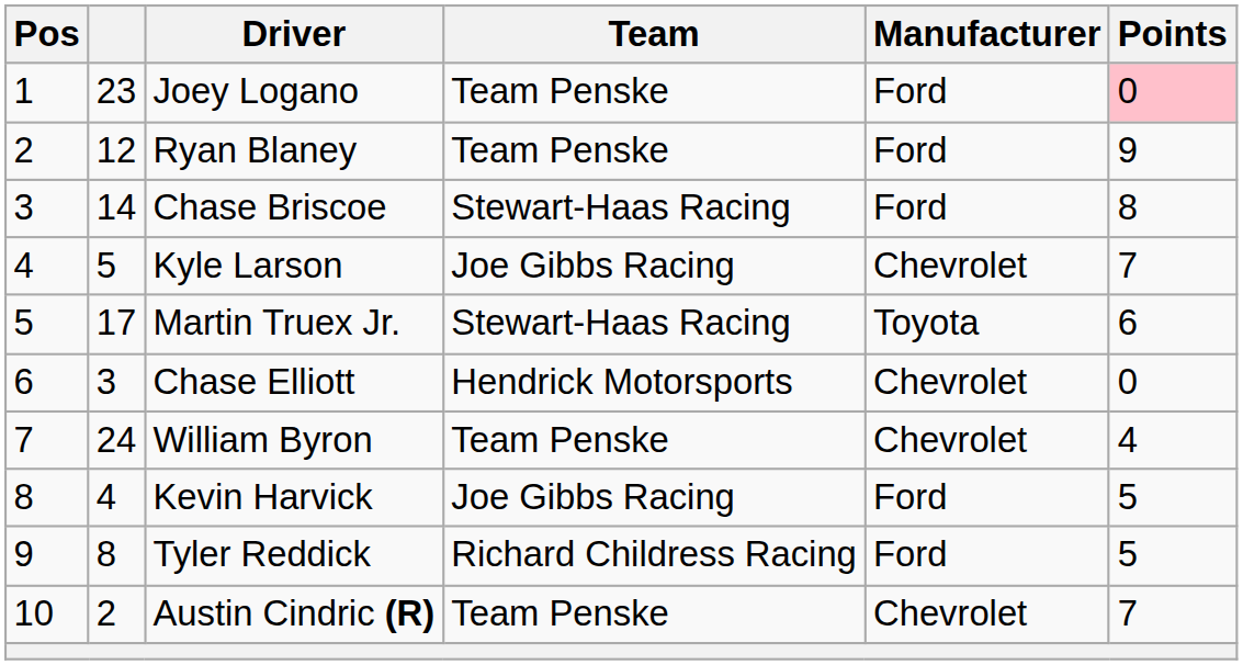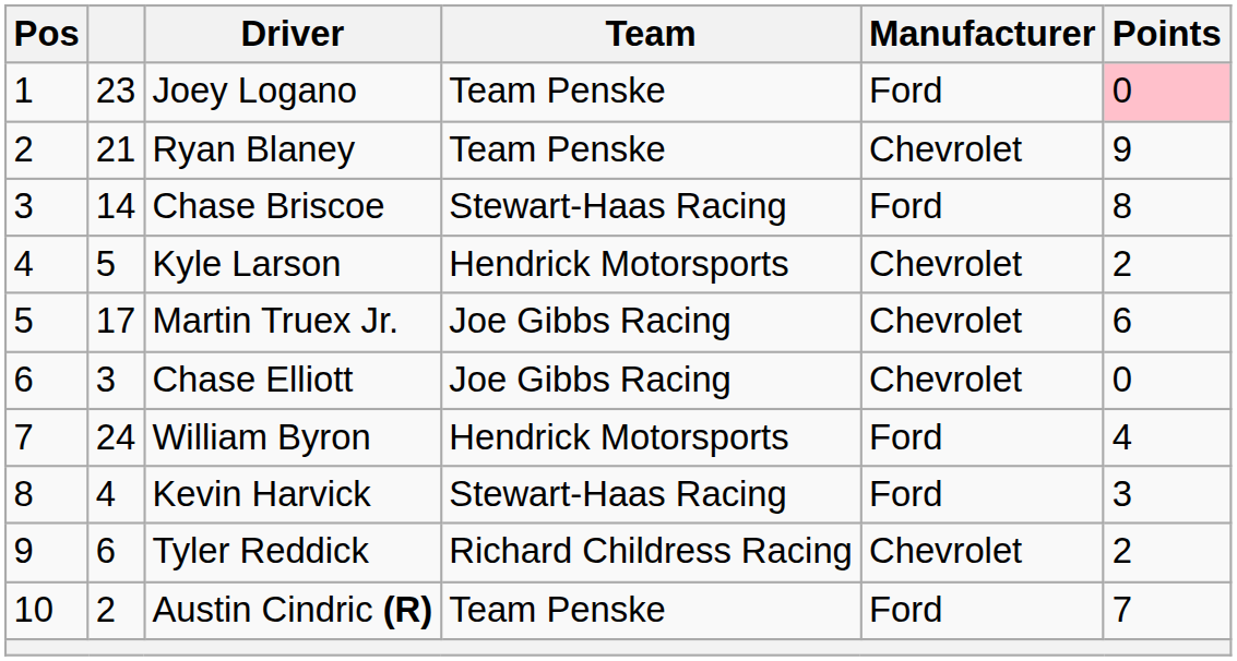Ryan Blaney | column 2: 12 -> 21
Ryan Blaney | Manufacturer: Ford -> Chevrolet
Kyle Larson | Team: Joe Gibbs Racing -> Hendrick Motorsports
Kyle Larson | Points: 7 -> 2
Martin Truex Jr. | Team: Stewart-Haas Racing -> Joe Gibbs Racing
Martin Truex Jr. | Manufacturer: Toyota -> Chevrolet
Chase Elliott | Team: Hendrick Motorsports -> Joe Gibbs Racing
William Byron | Team: Team Penske -> Hendrick Motorsports
William Byron | Manufacturer: Chevrolet -> Ford
Kevin Harvick | Team: Joe Gibbs Racing -> Stewart-Haas Racing
Kevin Harvick | Points: 5 -> 3
Tyler Reddick | column 2: 8 -> 6
Tyler Reddick | Manufacturer: Ford -> Chevrolet
Tyler Reddick | Points: 5 -> 2
Austin Cindric (R) | Manufacturer: Chevrolet -> Ford
